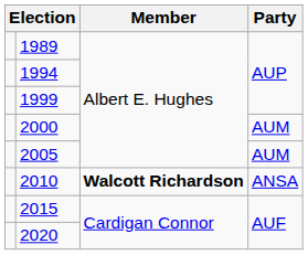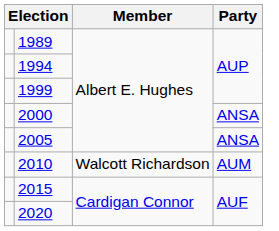2000 | Party: AUM -> ANSA
2005 | Party: AUM -> ANSA
2010 | Member: bold -> normal
2010 | Party: ANSA -> AUM
